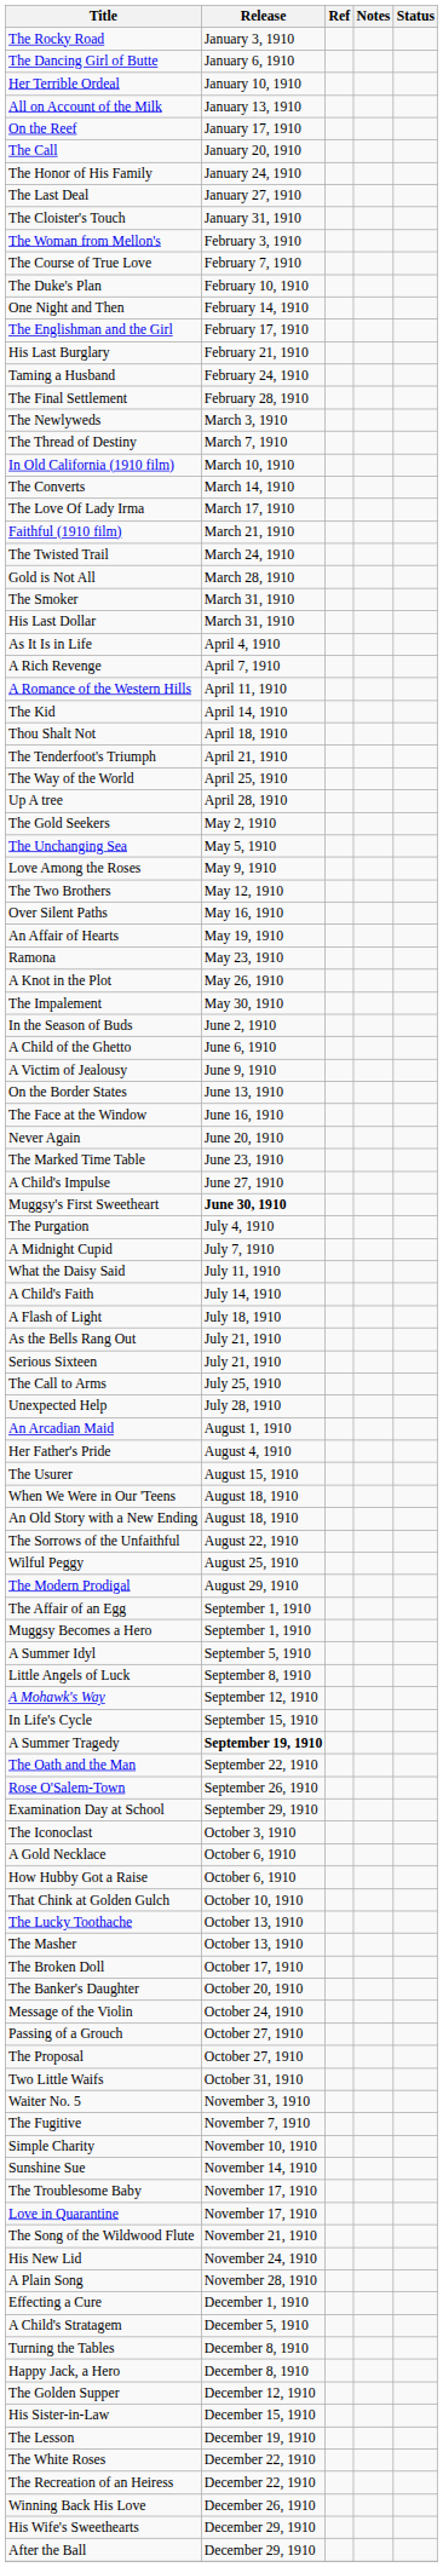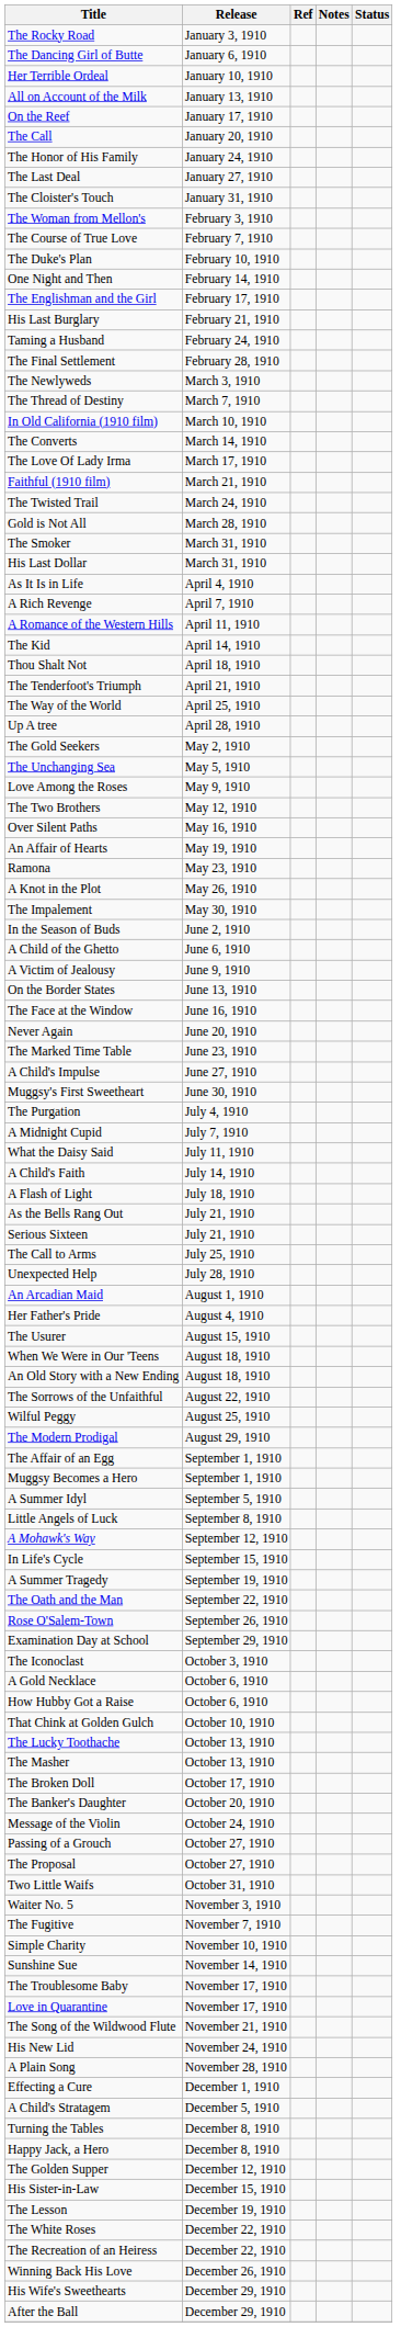Muggsy's First Sweetheart | Release: bold -> normal
A Summer Tragedy | Release: bold -> normal
